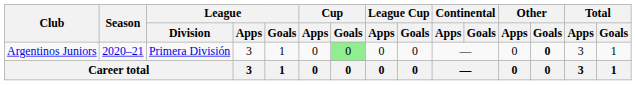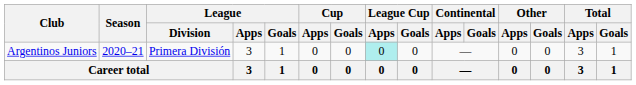Argentinos Juniors | Cup / Goals: lightgreen background -> no background
Argentinos Juniors | League Cup / Apps: no background -> paleturquoise background
Argentinos Juniors | Other / Goals: bold -> normal
